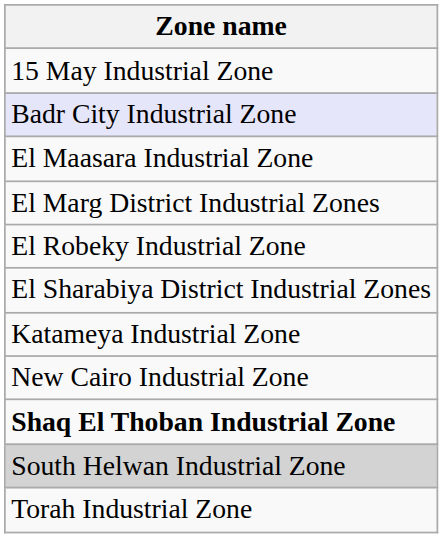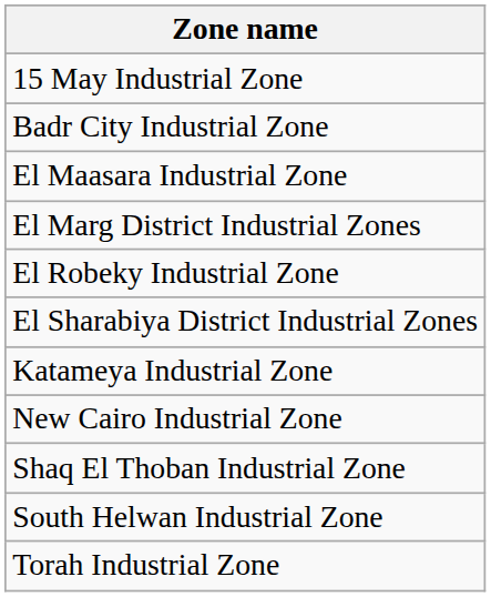row 3 | column 1: lavender background -> no background
row 10 | column 1: bold -> normal
row 11 | column 1: lightgrey background -> no background
